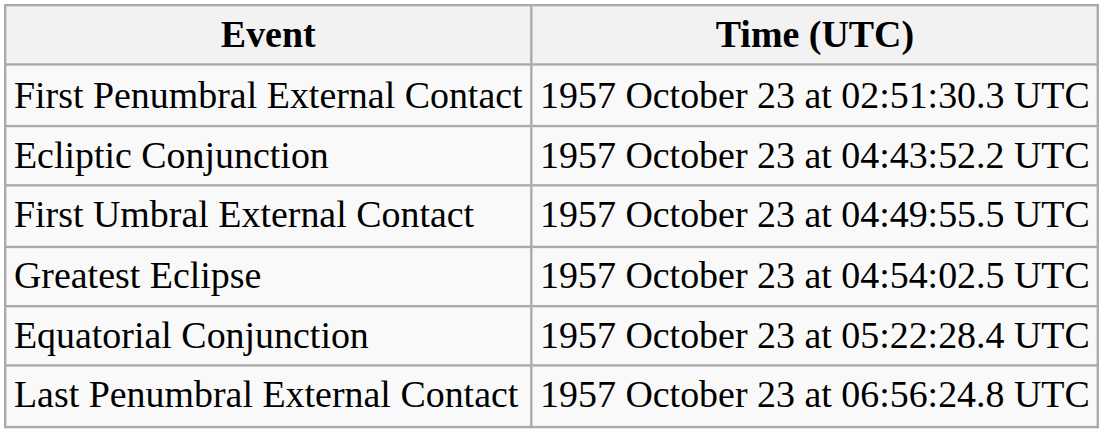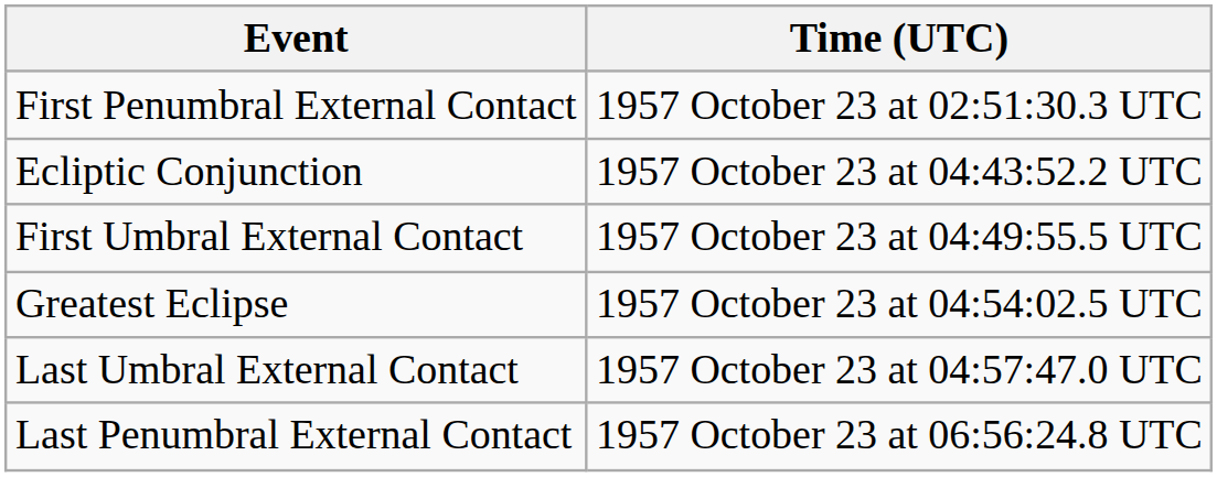+ row: Last Umbral External Contact | 1957 October 23 at 04:57:47.0 UTC
- row: Equatorial Conjunction | 1957 October 23 at 05:22:28.4 UTC
